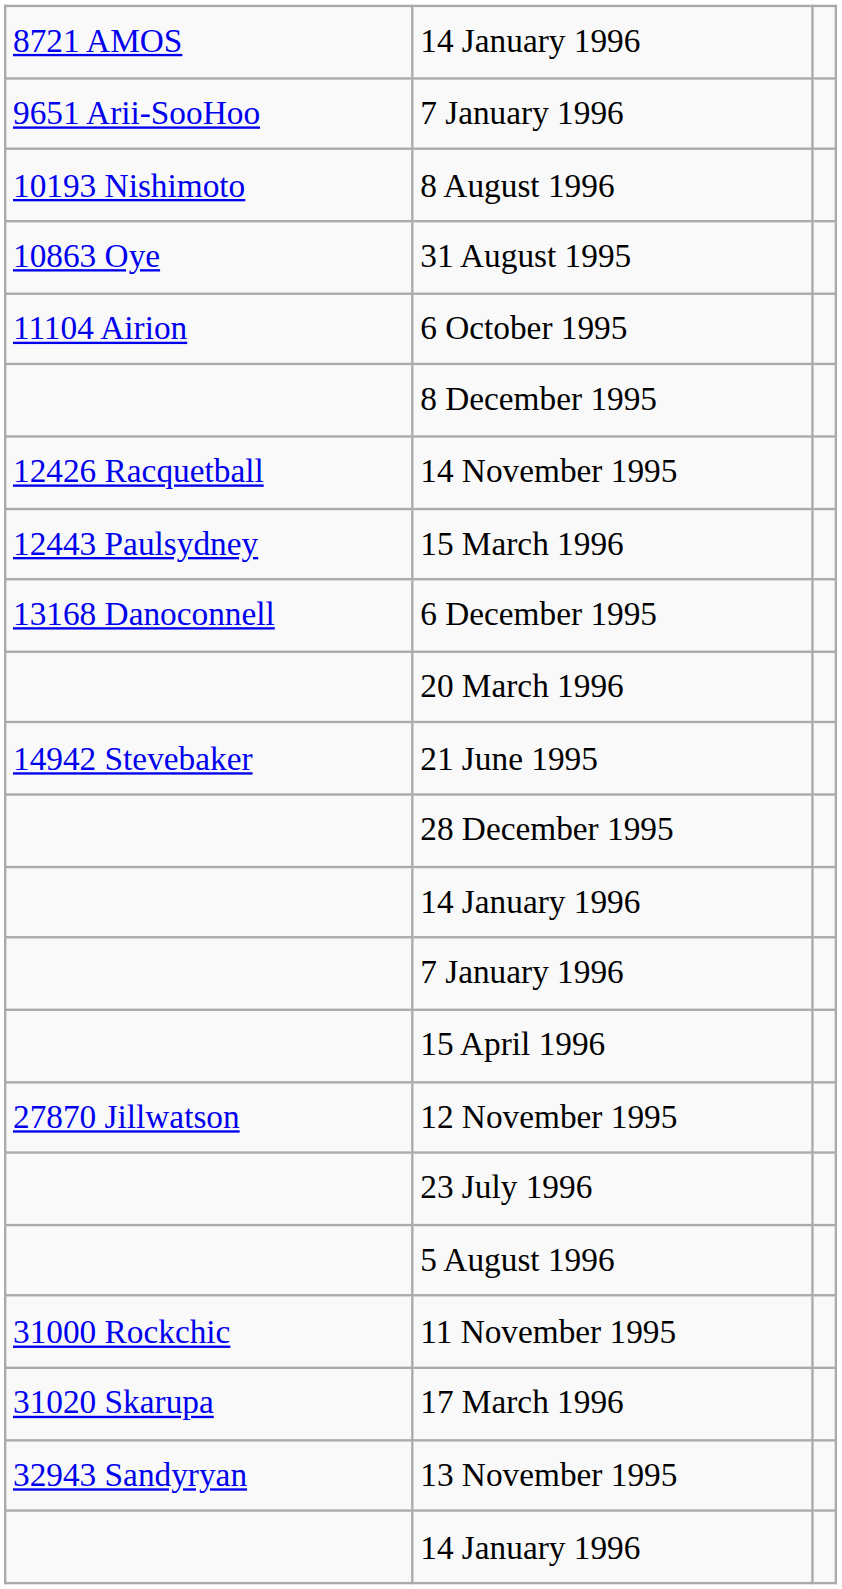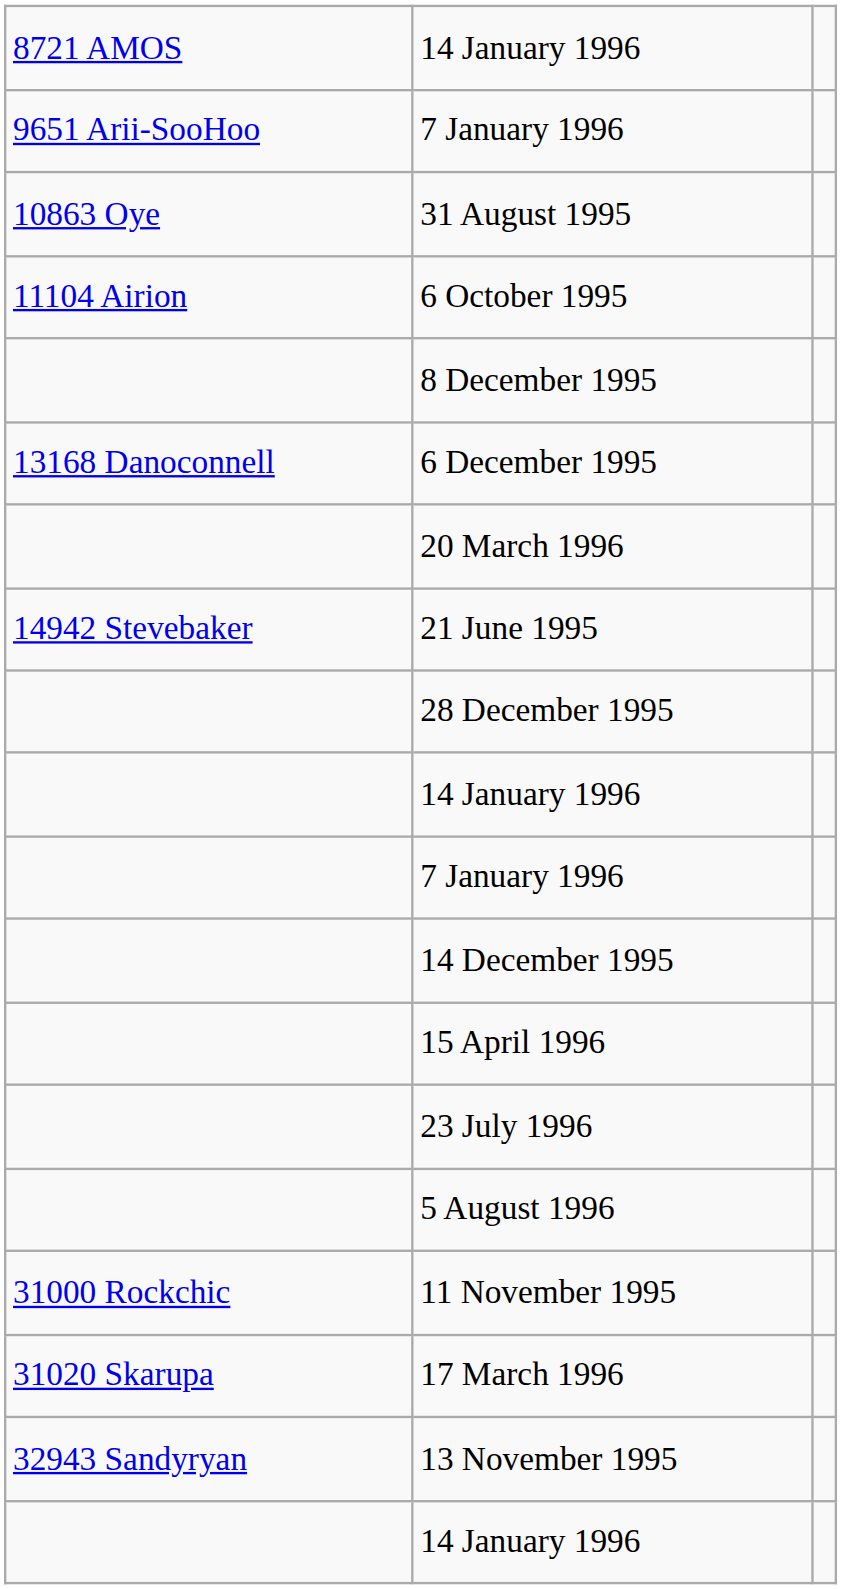- row: 10193 Nishimoto | 8 August 1996
- row: 12426 Racquetball | 14 November 1995
- row: 12443 Paulsydney | 15 March 1996
+ row: 14 December 1995
- row: 27870 Jillwatson | 12 November 1995
